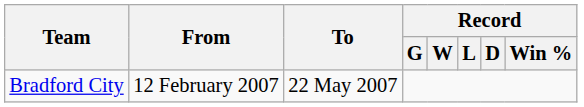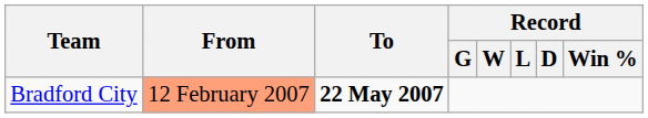Bradford City | From: no background -> lightsalmon background
Bradford City | To: normal -> bold
